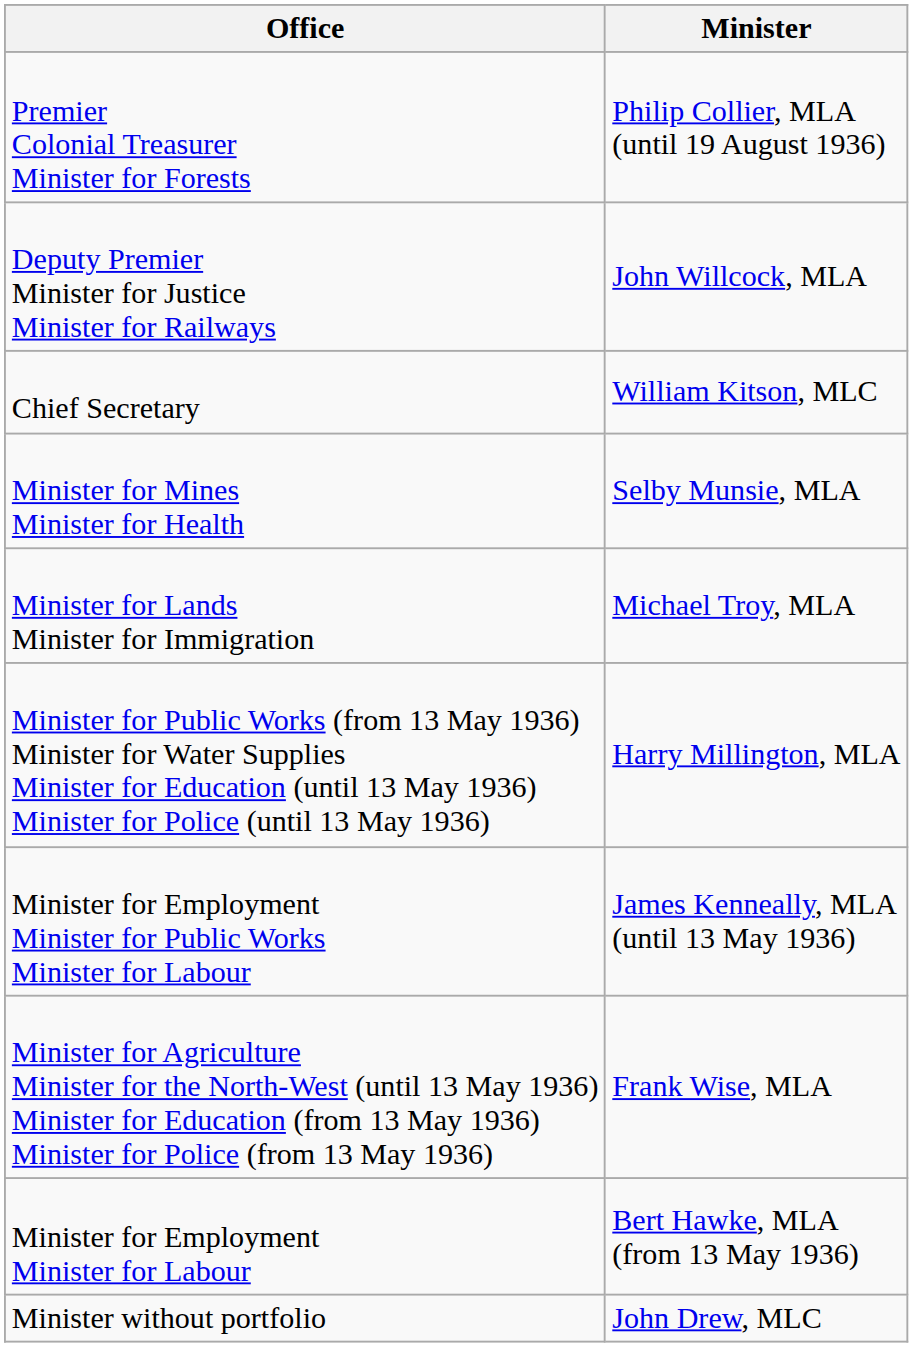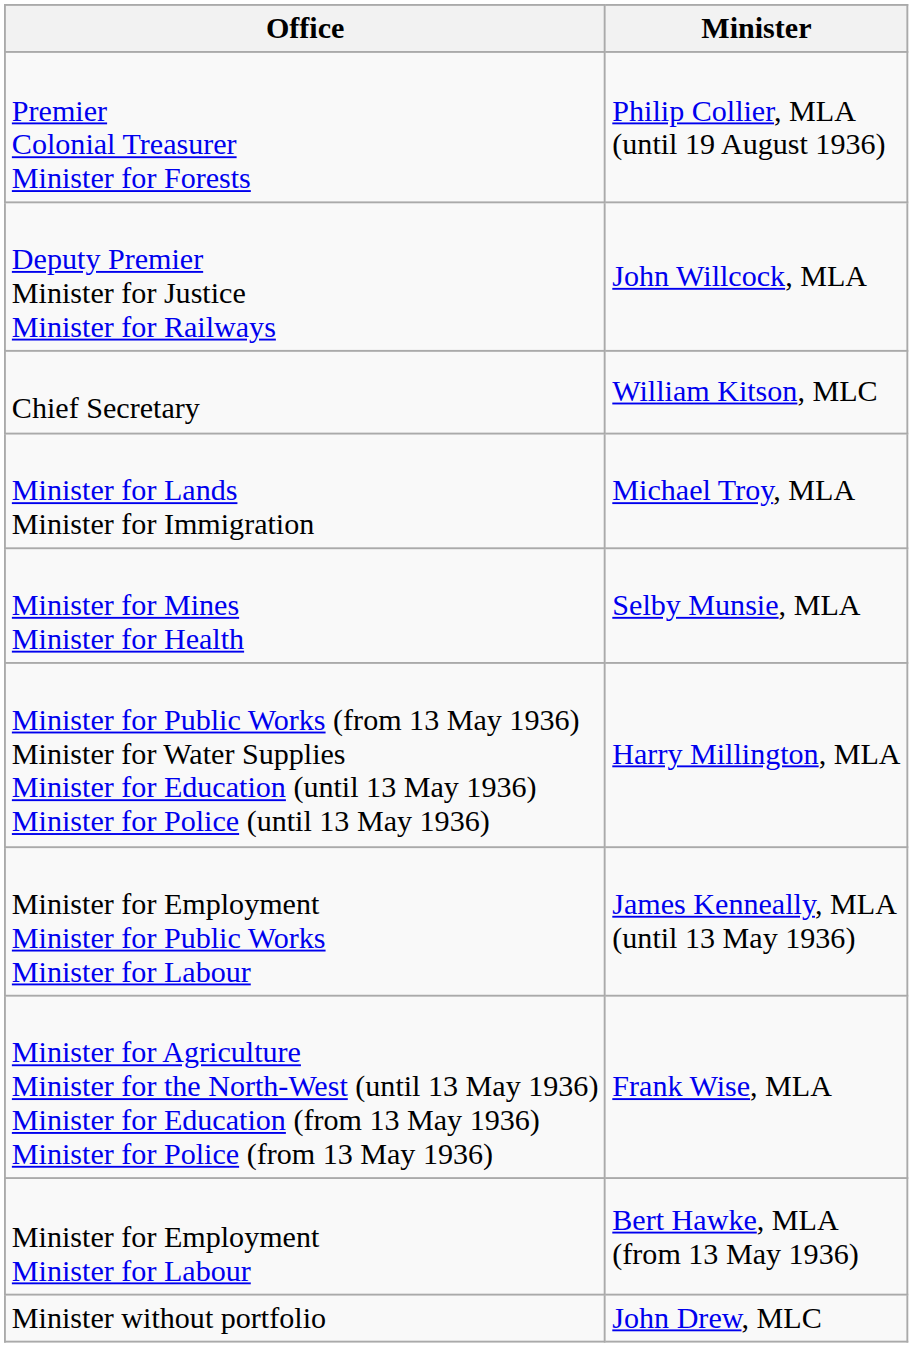rows swapped: Minister for Mines Minister for Health <-> Minister for Lands Minister for Immigration
